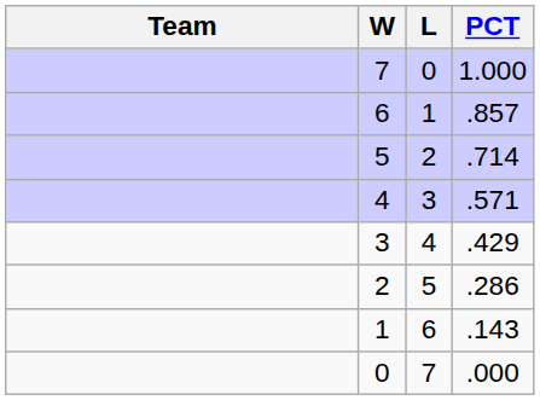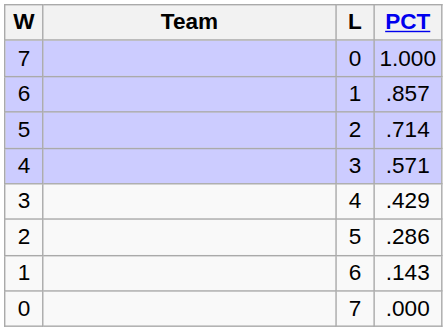columns swapped: Team <-> W
